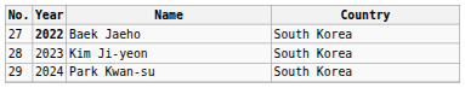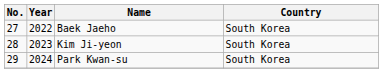Baek Jaeho | Year: bold -> normal
